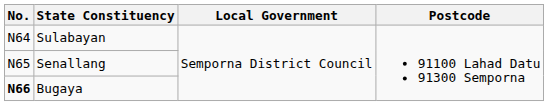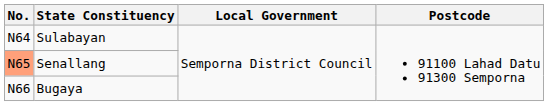Senallang | No.: no background -> lightsalmon background
Bugaya | No.: bold -> normal
